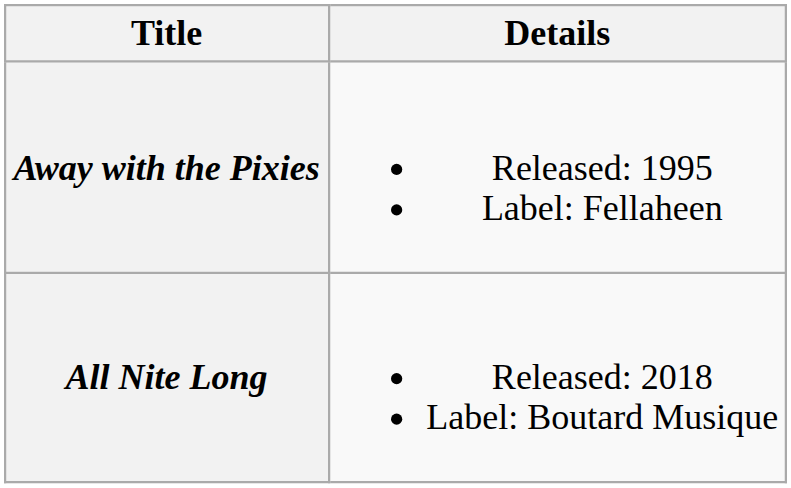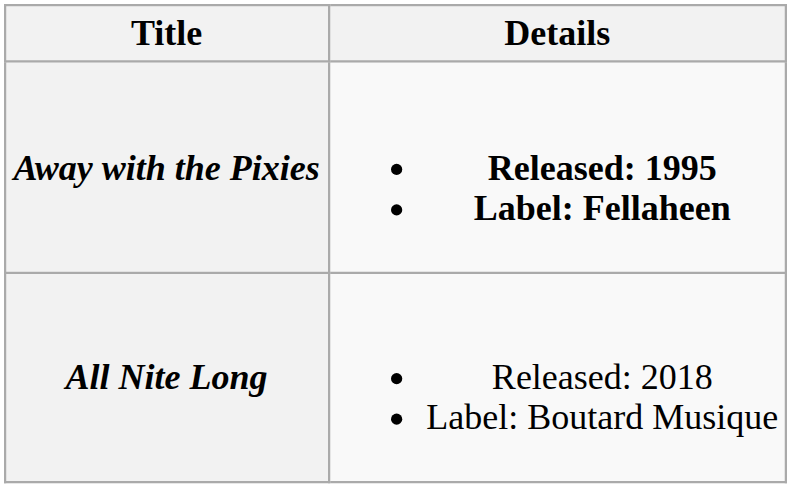Away with the Pixies | Details: normal -> bold
